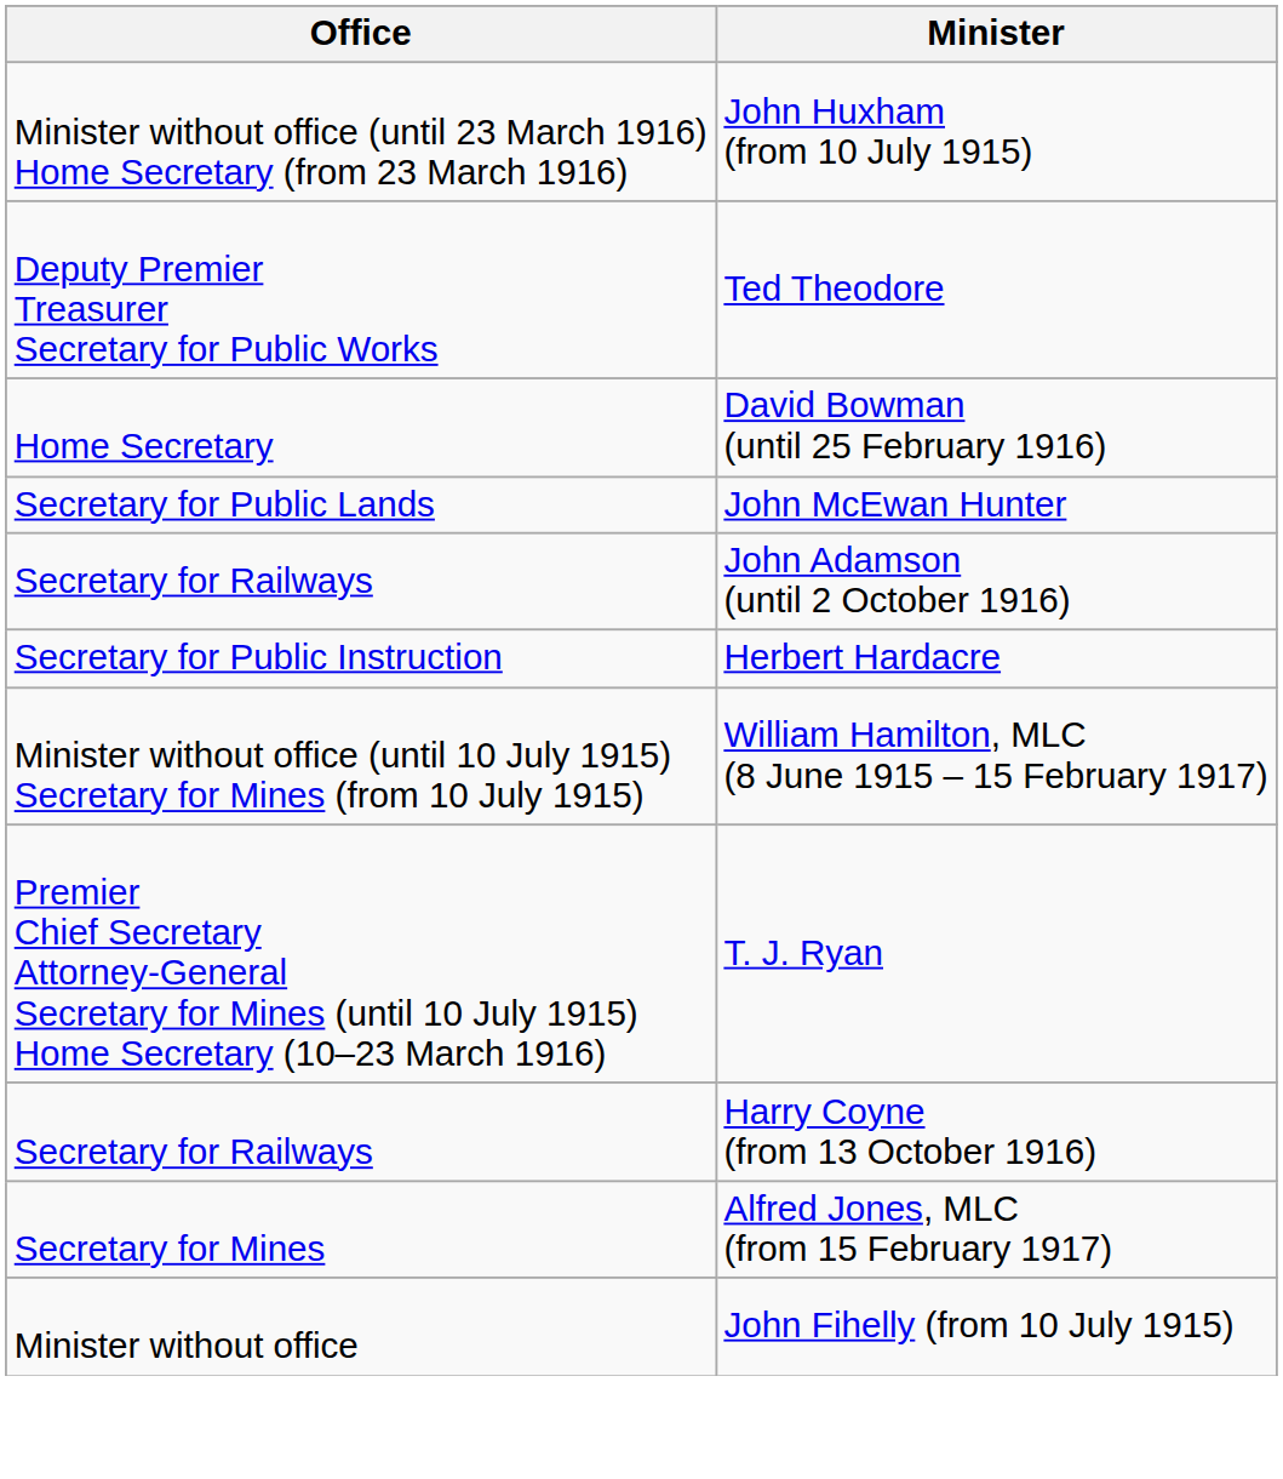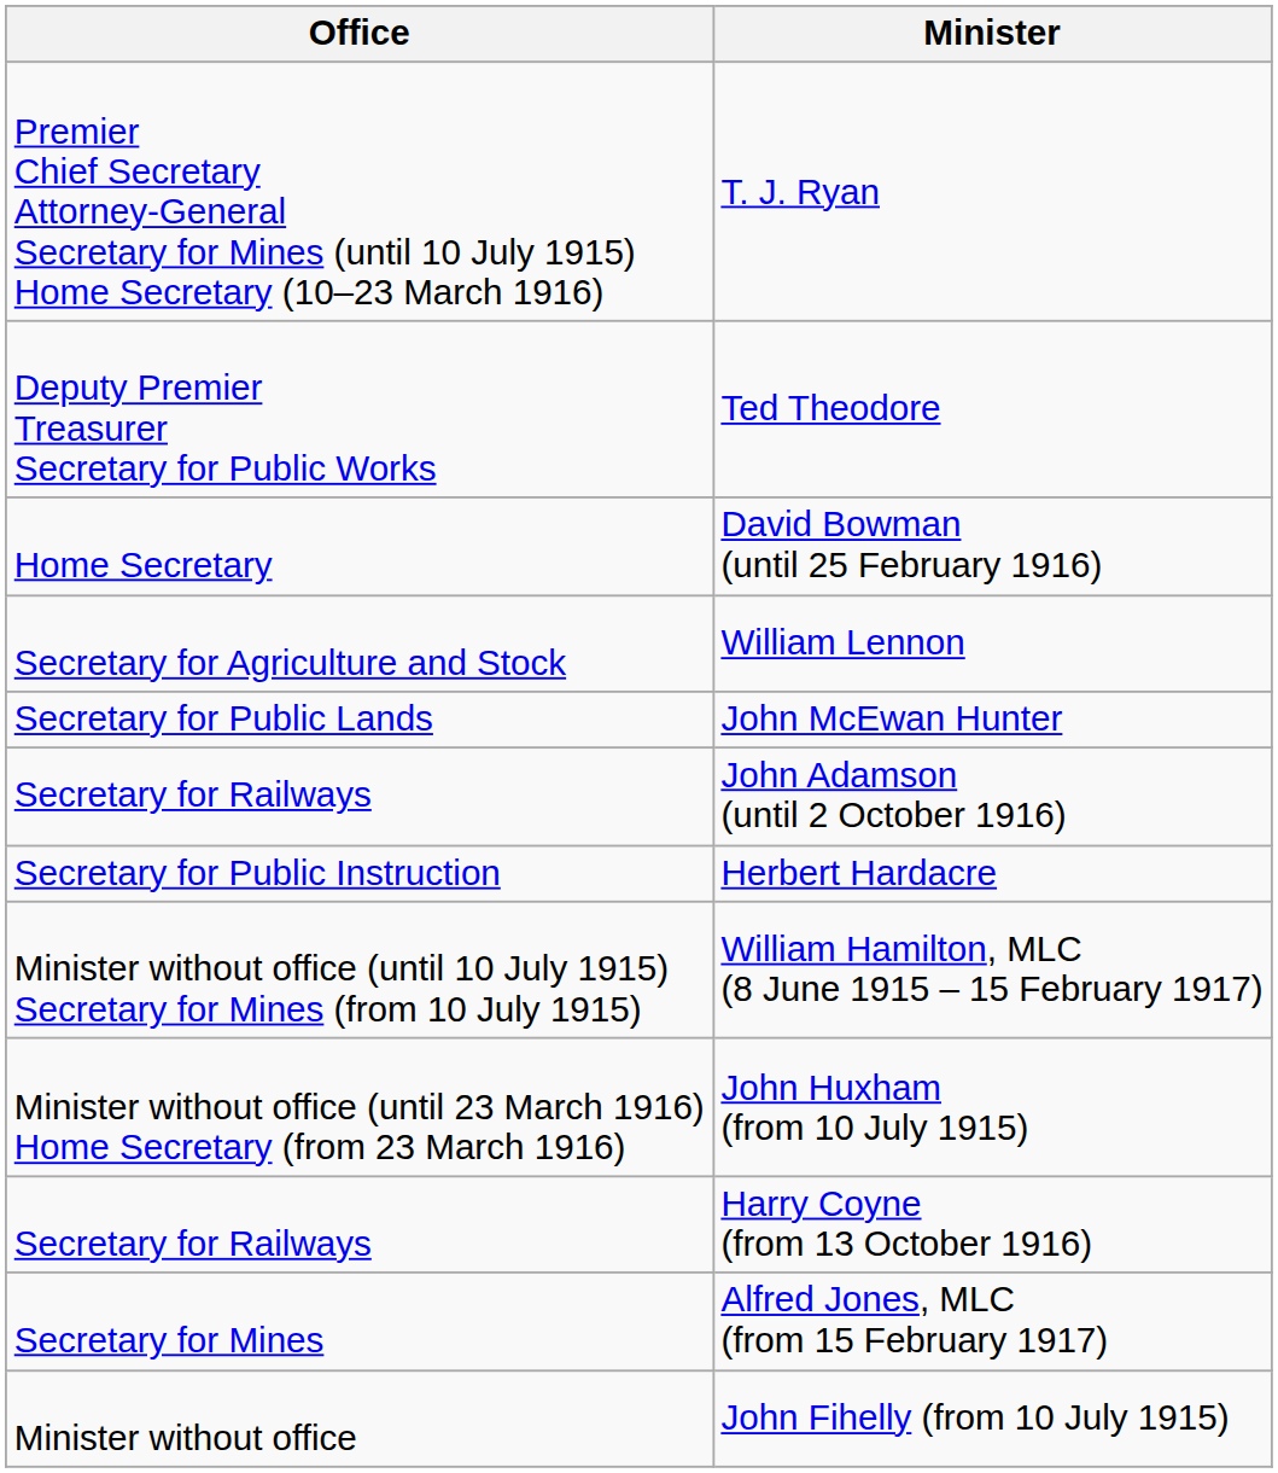rows swapped: T. J. Ryan <-> John Huxham (from 10 July 1915)
+ row: Secretary for Agriculture and Stock | William Lennon
